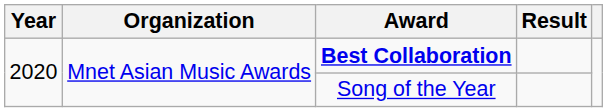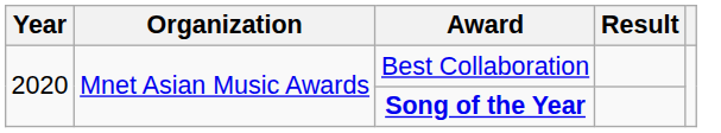Best Collaboration | Award: bold -> normal
Song of the Year | Award: normal -> bold
